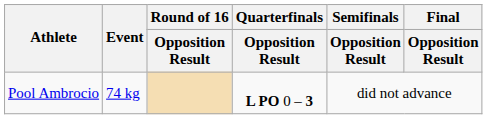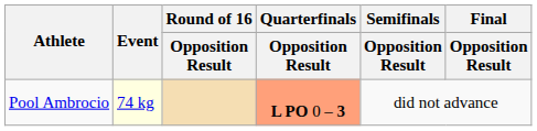Pool Ambrocio | Event: no background -> lightyellow background
Pool Ambrocio | Quarterfinals / Opposition Result: no background -> lightsalmon background
